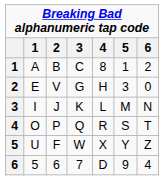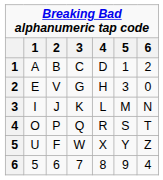row 3 | column 5: 8 -> D
row 8 | column 5: D -> 8
